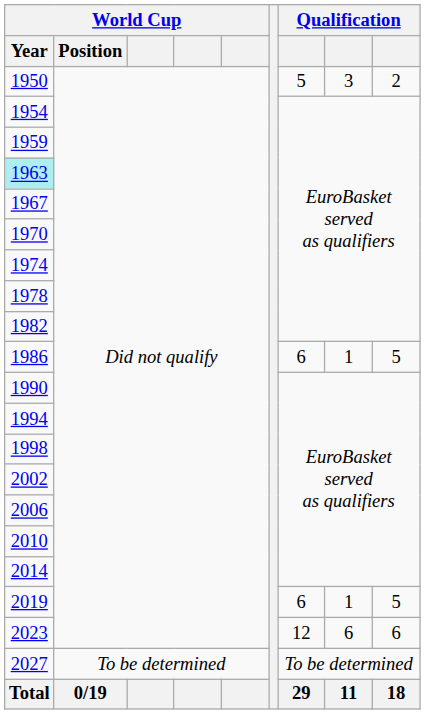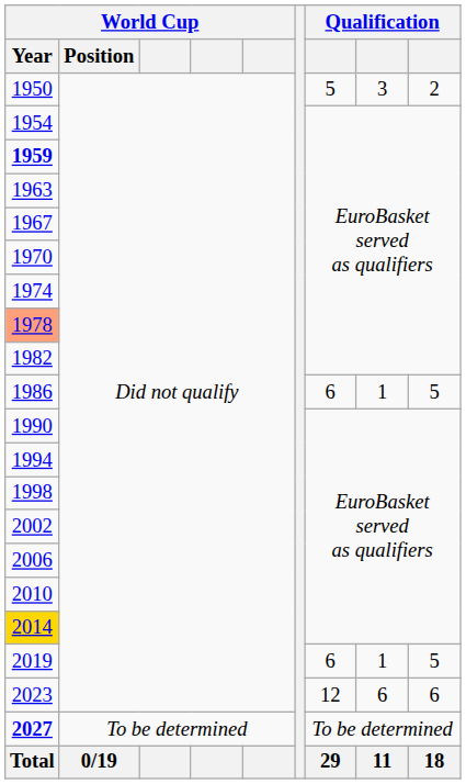1959 | World Cup / Year: normal -> bold
1963 | World Cup / Year: paleturquoise background -> no background
1978 | World Cup / Year: no background -> lightsalmon background
2014 | World Cup / Year: no background -> gold background
2027 | World Cup / Year: normal -> bold
